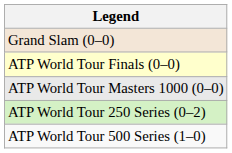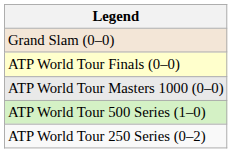row 5 | column 1: ATP World Tour 250 Series (0–2) -> ATP World Tour 500 Series (1–0)
row 6 | column 1: ATP World Tour 500 Series (1–0) -> ATP World Tour 250 Series (0–2)
